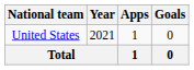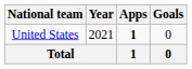United States | Apps: normal -> bold
